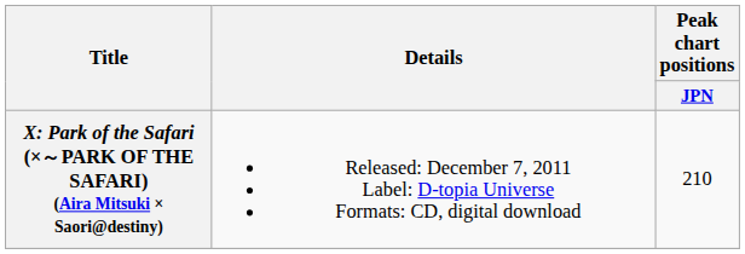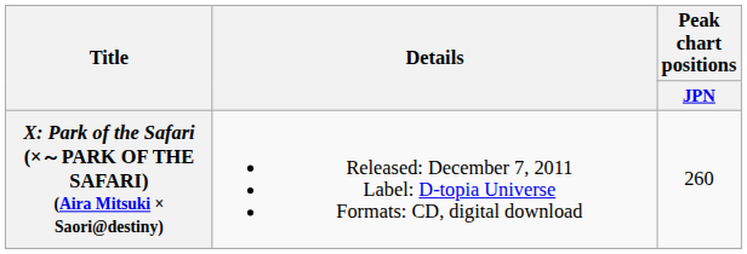row 3 | Peak chart positions / JPN: 210 -> 260
